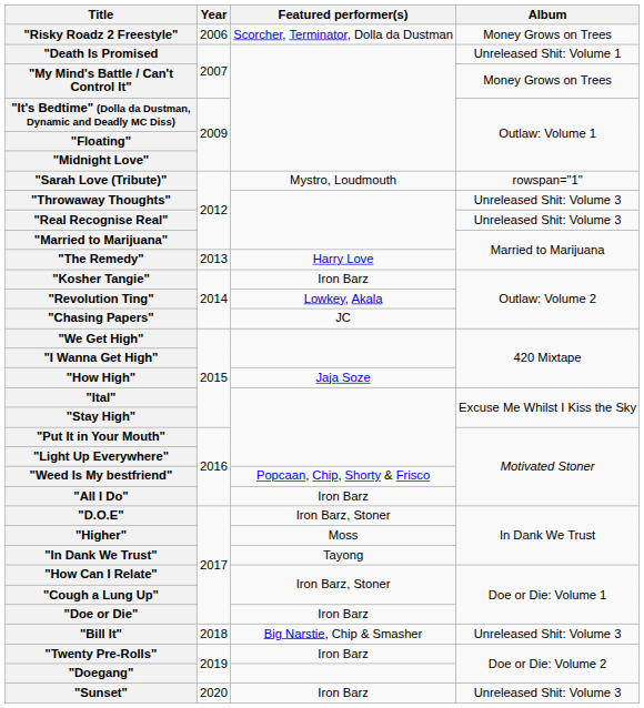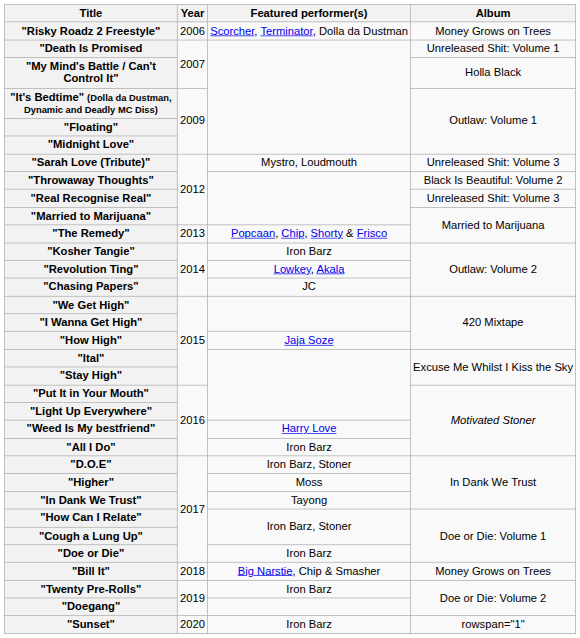"My Mind's Battle / Can't Control It" | Album: Money Grows on Trees -> Holla Black
"Sarah Love (Tribute)" | Album: rowspan="1" -> Unreleased Shit: Volume 3
"Throwaway Thoughts" | Album: Unreleased Shit: Volume 3 -> Black Is Beautiful: Volume 2
"The Remedy" | Featured performer(s): Harry Love -> Popcaan, Chip, Shorty & Frisco
"Weed Is My bestfriend" | Featured performer(s): Popcaan, Chip, Shorty & Frisco -> Harry Love
"Bill It" | Album: Unreleased Shit: Volume 3 -> Money Grows on Trees
"Sunset" | Album: Unreleased Shit: Volume 3 -> rowspan="1"
